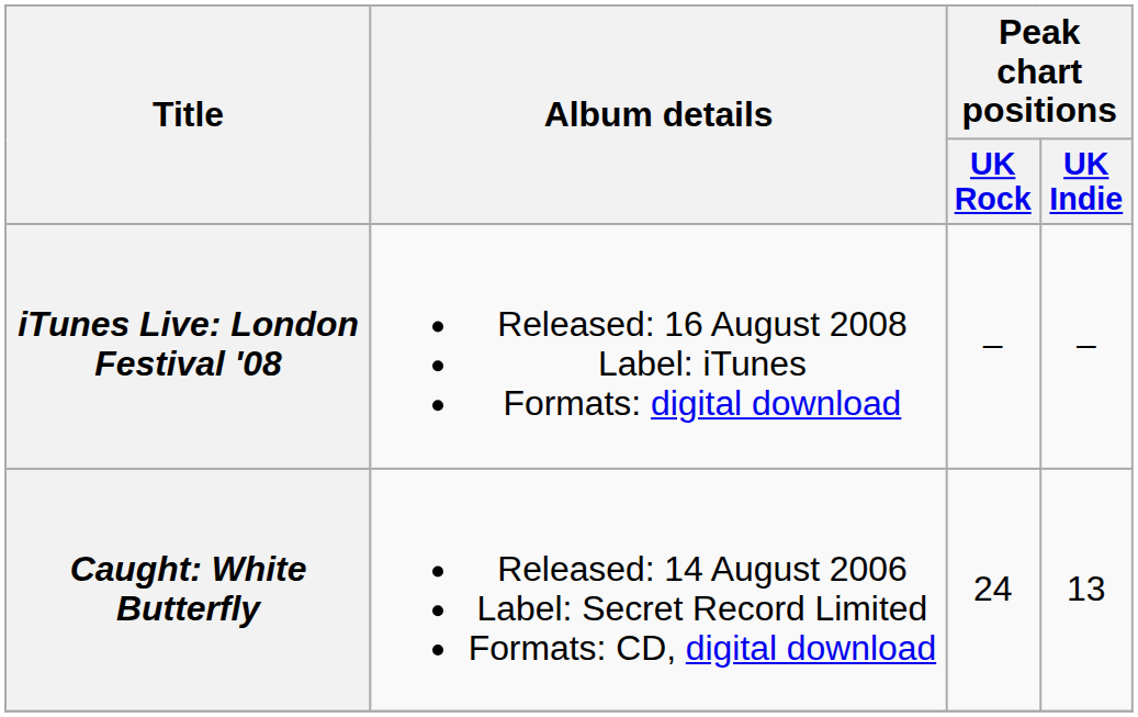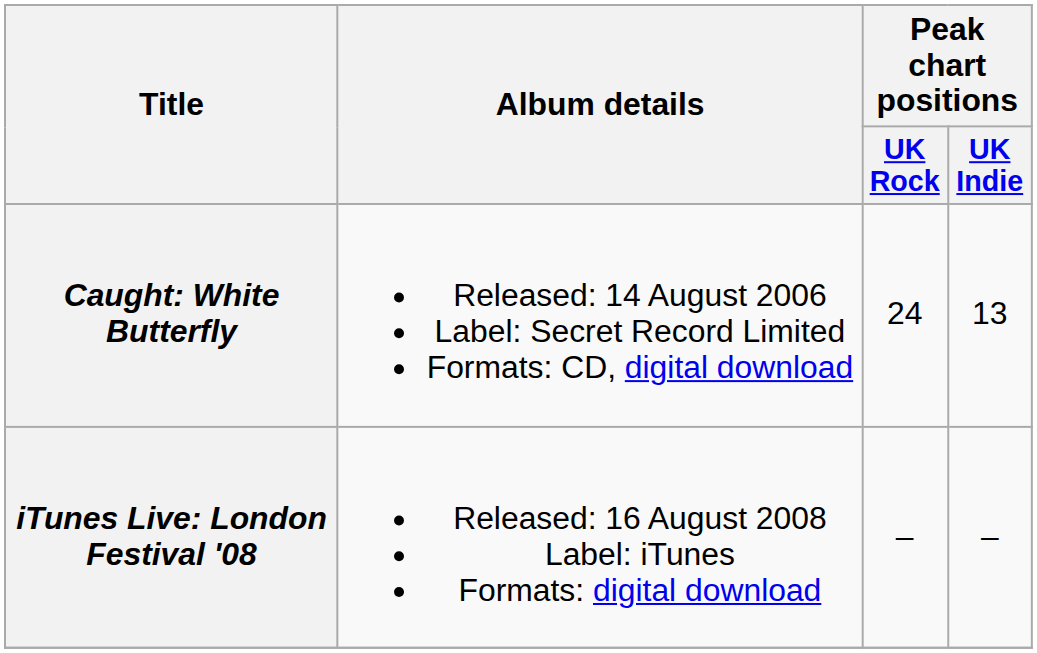rows swapped: Caught: White Butterfly <-> iTunes Live: London Festival '08
